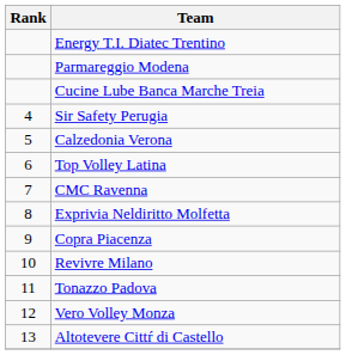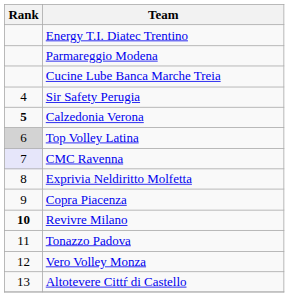Calzedonia Verona | Rank: normal -> bold
Top Volley Latina | Rank: no background -> lightgrey background
CMC Ravenna | Rank: no background -> lavender background
Revivre Milano | Rank: normal -> bold
